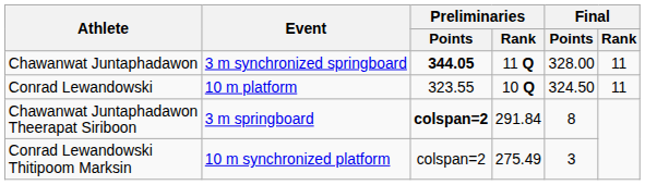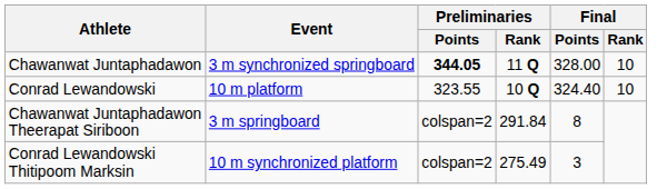Chawanwat Juntaphadawon | Final / Rank: 11 -> 10
Conrad Lewandowski | Final / Points: 324.50 -> 324.40
Conrad Lewandowski | Final / Rank: 11 -> 10
Chawanwat Juntaphadawon Theerapat Siriboon | Preliminaries / Points: bold -> normal
